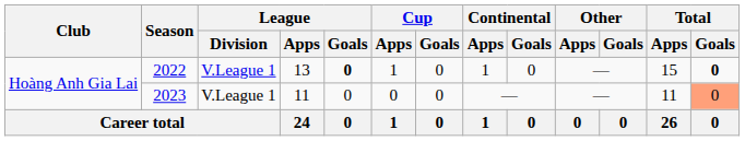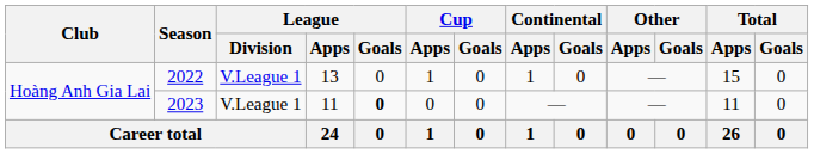2022 | League / Goals: bold -> normal
2022 | Total / Goals: bold -> normal
2023 | League / Goals: normal -> bold
2023 | Total / Goals: lightsalmon background -> no background
